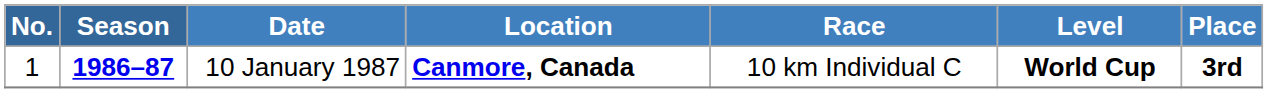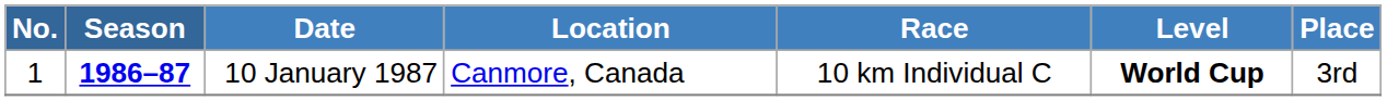10 January 1987 | Location: bold -> normal
10 January 1987 | Place: bold -> normal
